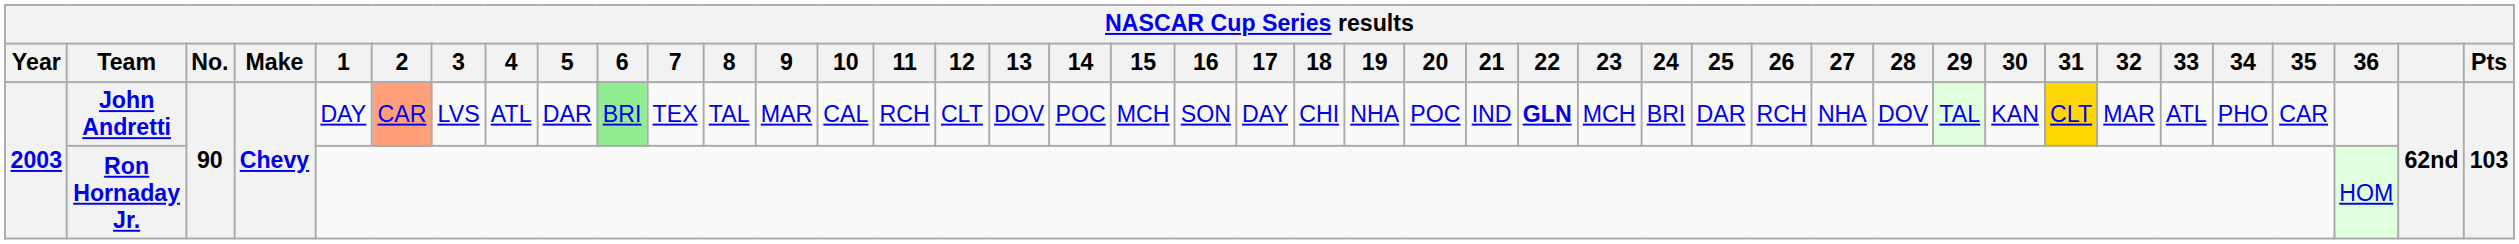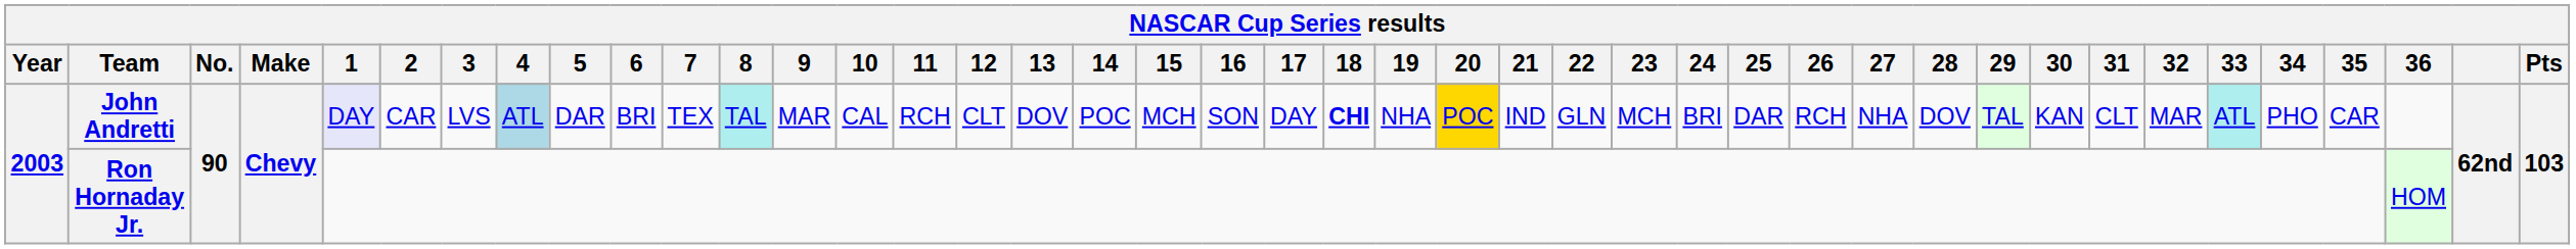John Andretti | 1: no background -> lavender background
John Andretti | 2: lightsalmon background -> no background
John Andretti | 4: no background -> lightblue background
John Andretti | 6: lightgreen background -> no background
John Andretti | 8: no background -> paleturquoise background
John Andretti | 18: normal -> bold
John Andretti | 20: no background -> gold background
John Andretti | 22: bold -> normal
John Andretti | 31: gold background -> no background
John Andretti | 33: no background -> paleturquoise background
